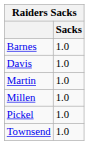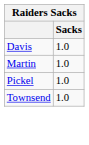- row: Barnes | 1.0
- row: Millen | 1.0
